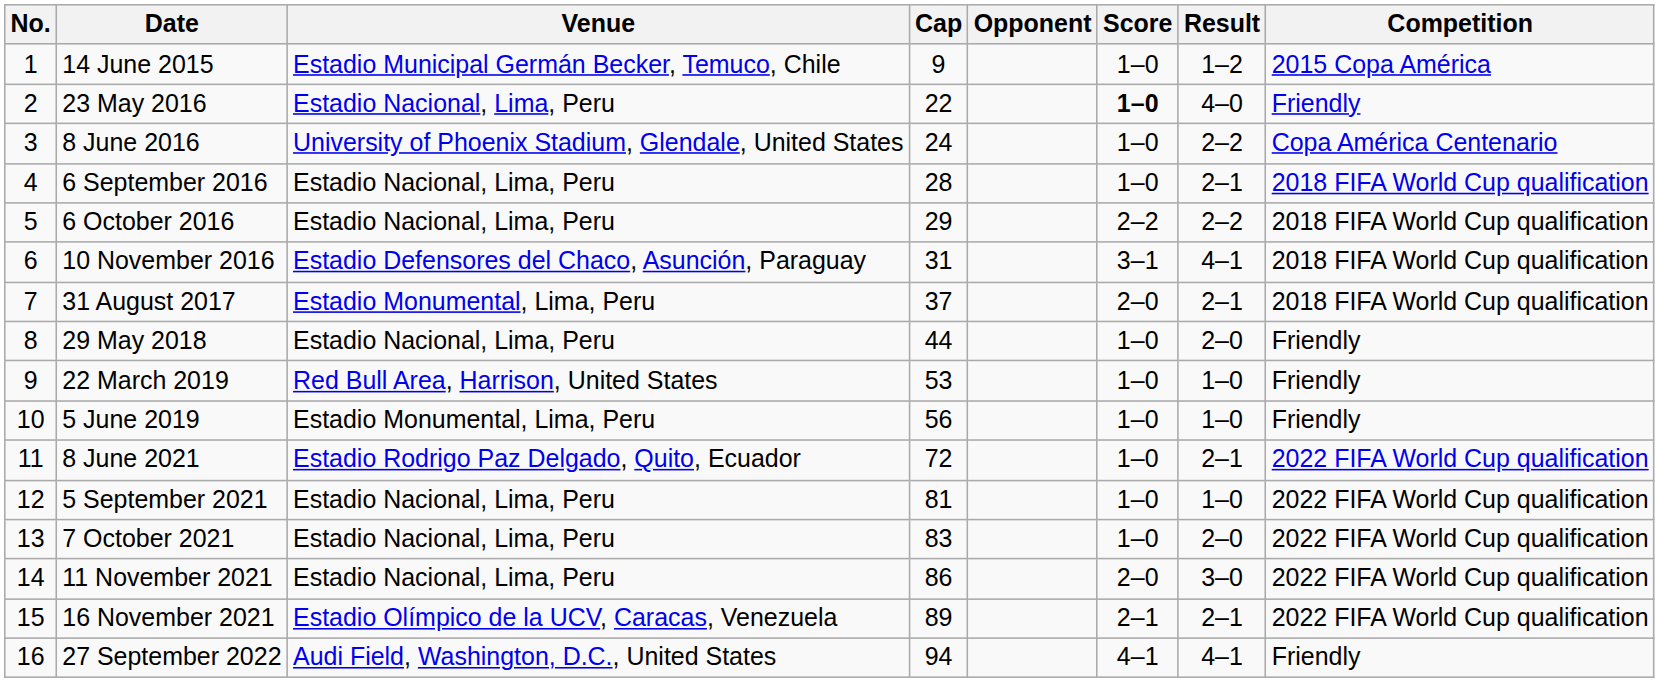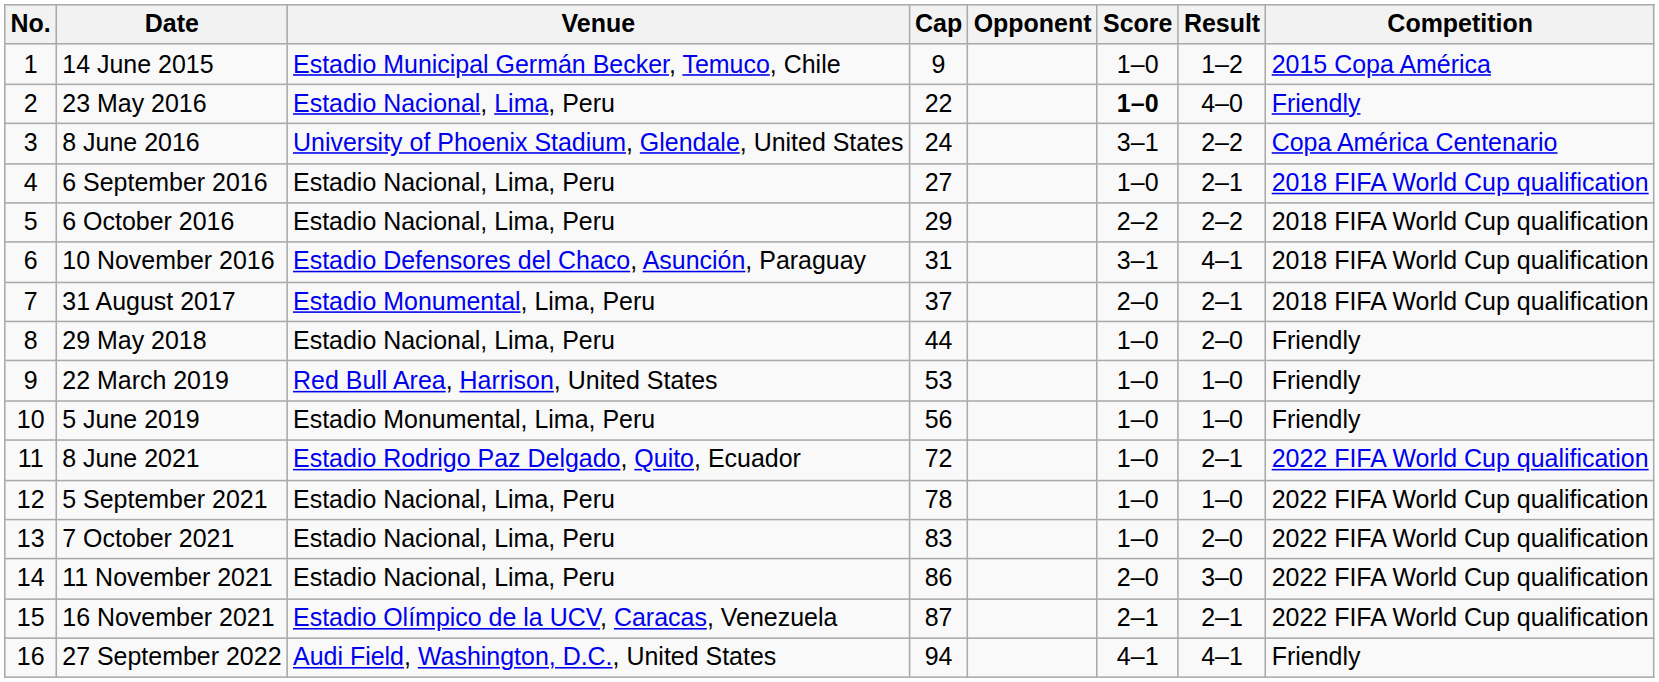8 June 2016 | Score: 1–0 -> 3–1
6 September 2016 | Cap: 28 -> 27
5 September 2021 | Cap: 81 -> 78
16 November 2021 | Cap: 89 -> 87
